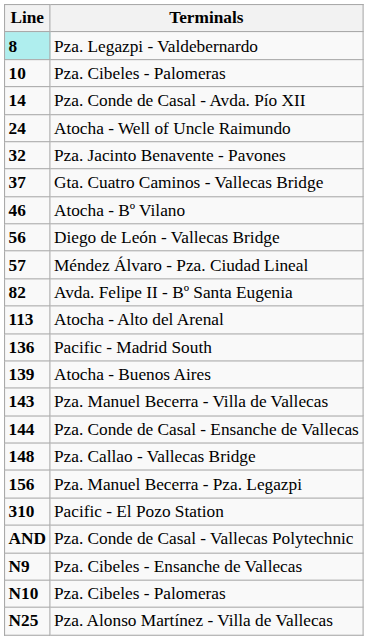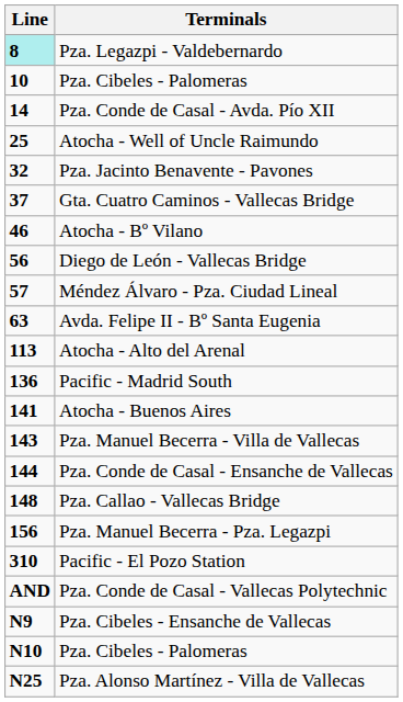row 5 | Line: 24 -> 25
row 11 | Line: 82 -> 63
row 14 | Line: 139 -> 141
